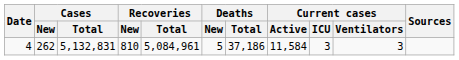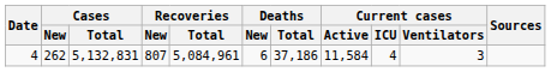row 3 | Recoveries / New: 810 -> 807
row 3 | Deaths / New: 5 -> 6
row 3 | Current cases / ICU: 3 -> 4
